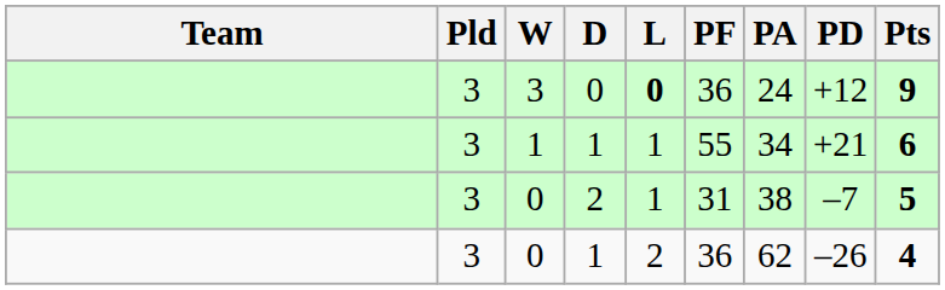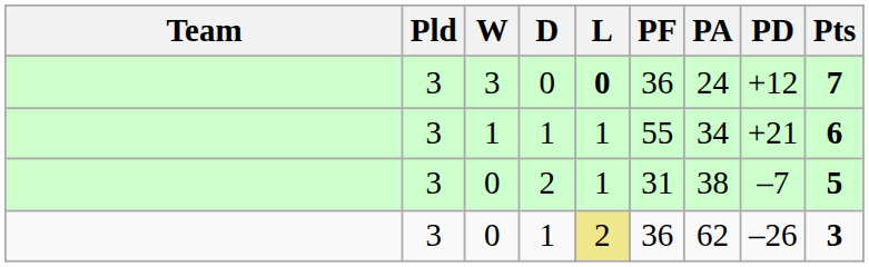row 2 | Pts: 9 -> 7
row 5 | L: no background -> khaki background
row 5 | Pts: 4 -> 3
